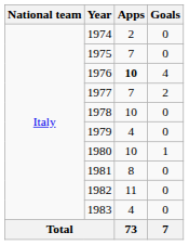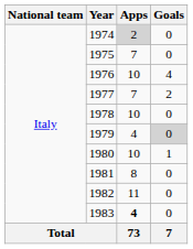1974 | Apps: no background -> lightgrey background
1976 | Apps: bold -> normal
1979 | Goals: no background -> lightgrey background
1983 | Apps: normal -> bold
